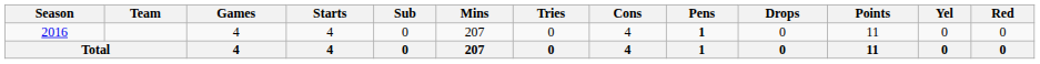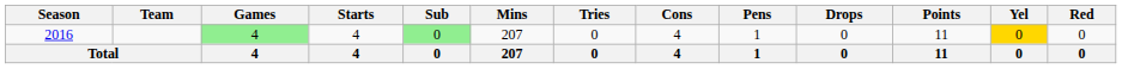2016 | Games: no background -> lightgreen background
2016 | Sub: no background -> lightgreen background
2016 | Pens: bold -> normal
2016 | Yel: no background -> gold background
